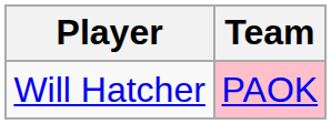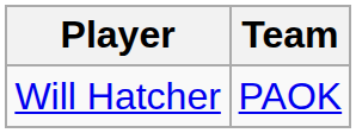Will Hatcher | Team: pink background -> no background
